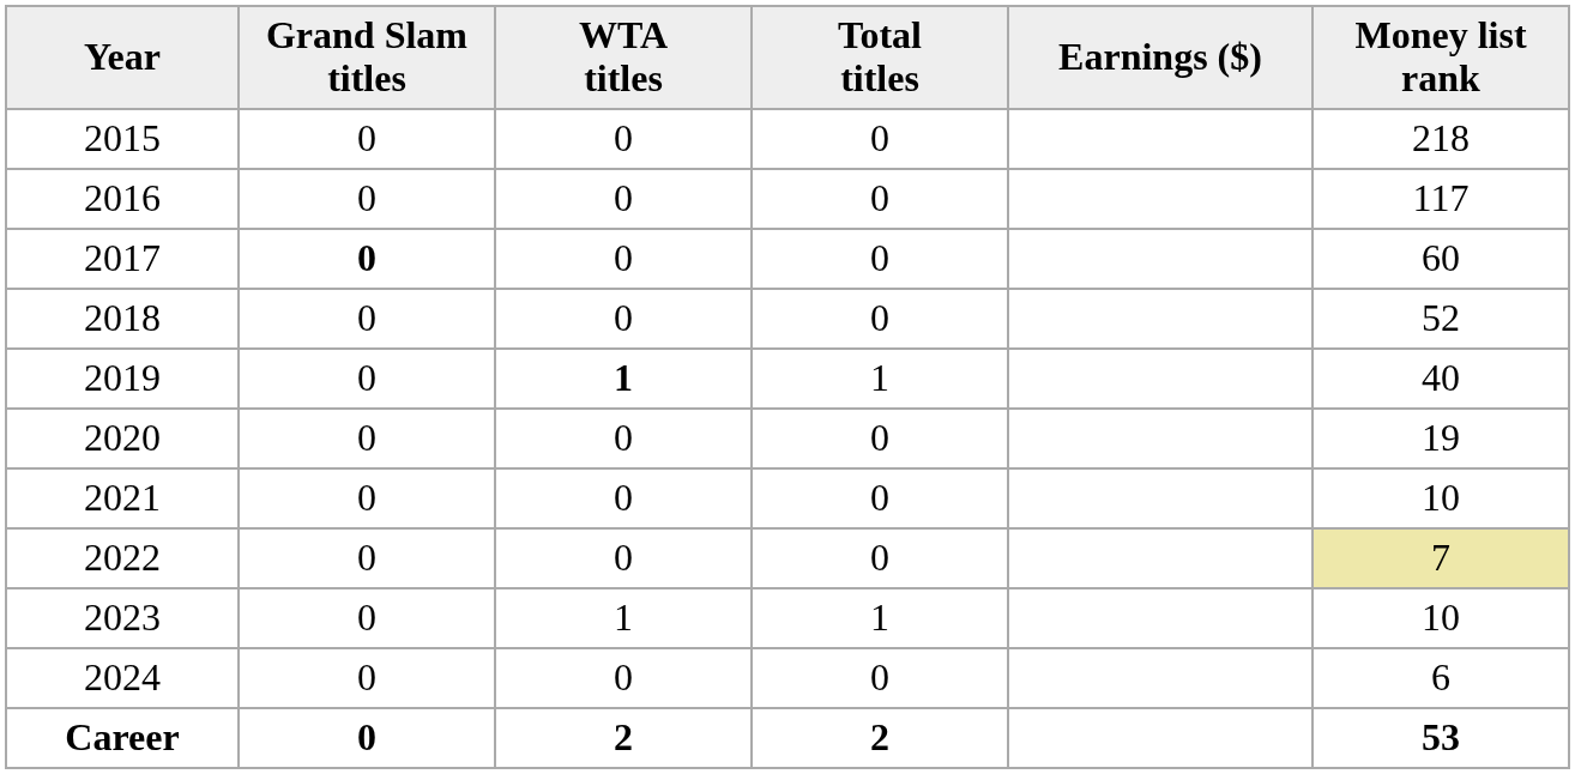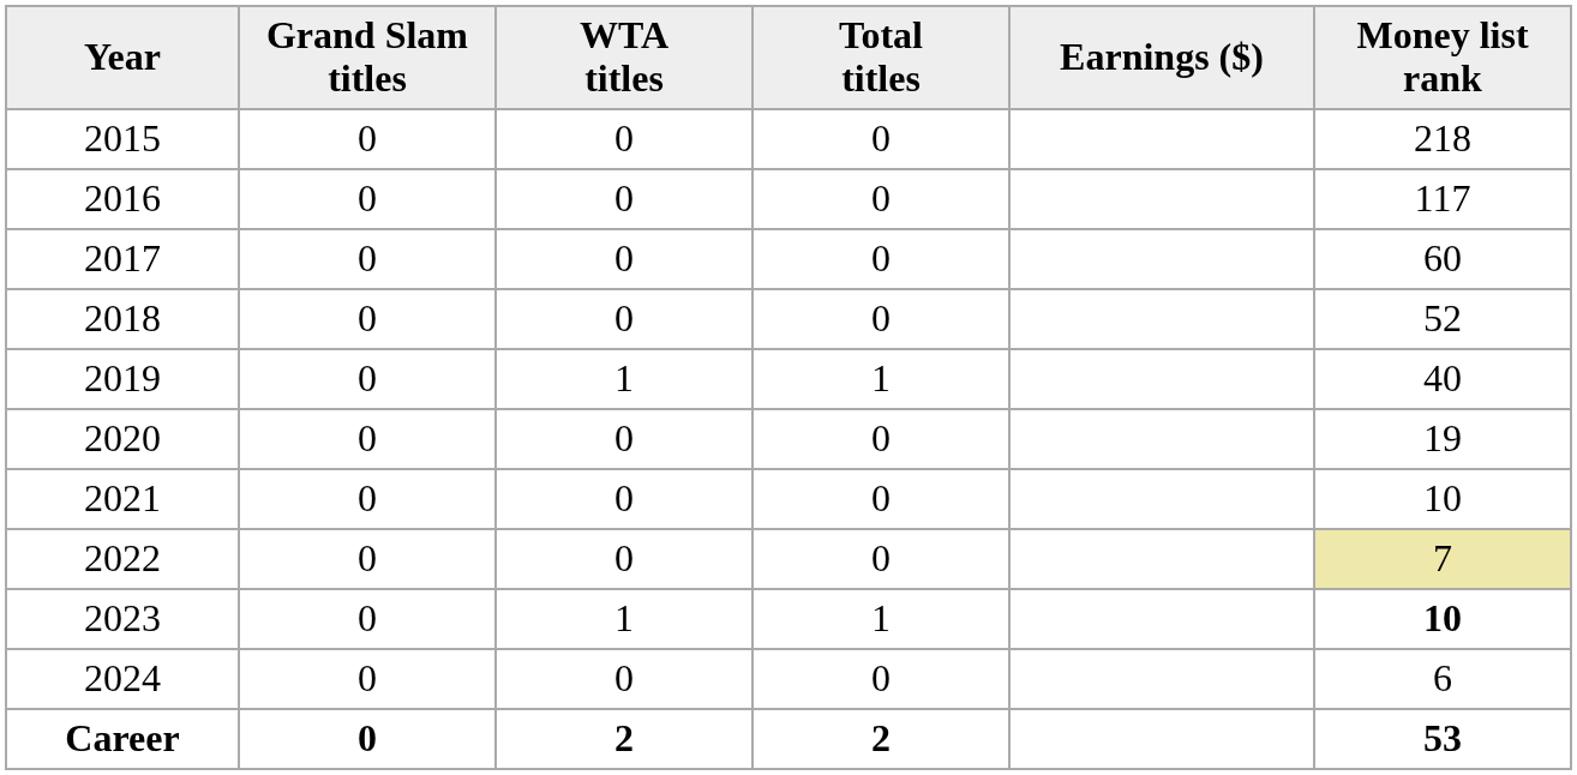2017 | column 2: bold -> normal
2019 | column 3: bold -> normal
2023 | column 6: normal -> bold
